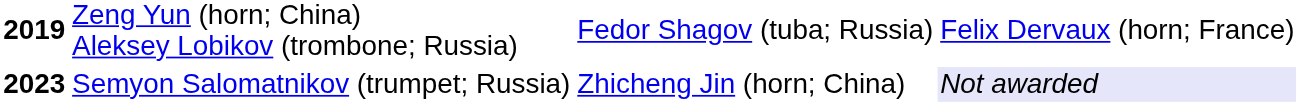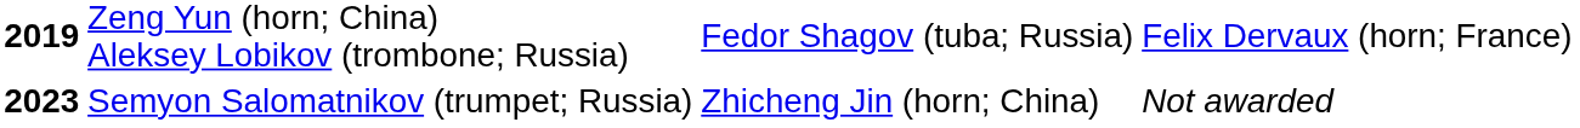2023 | column 4: lavender background -> no background
